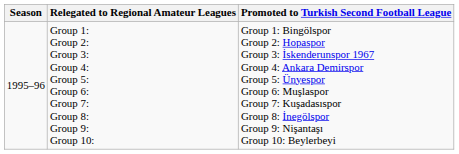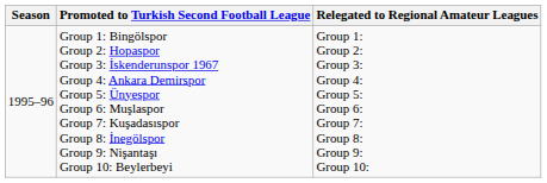columns swapped: Promoted to Turkish Second Football League <-> Relegated to Regional Amateur Leagues
